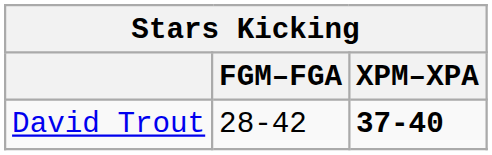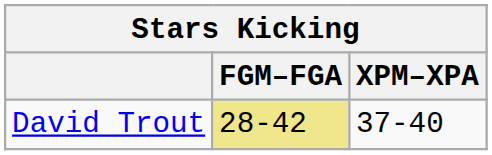David Trout | FGM–FGA: no background -> khaki background
David Trout | XPM–XPA: bold -> normal
